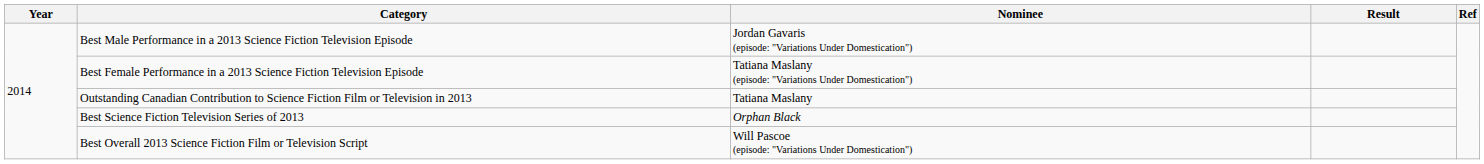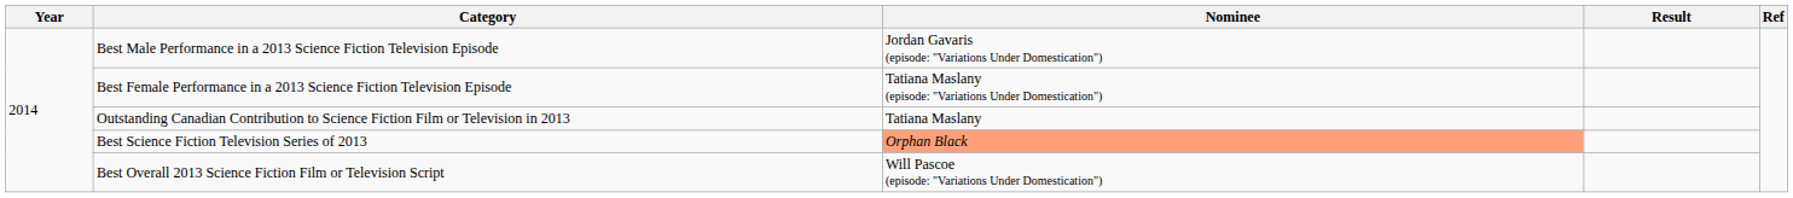Best Science Fiction Television Series of 2013 | Nominee: no background -> lightsalmon background
